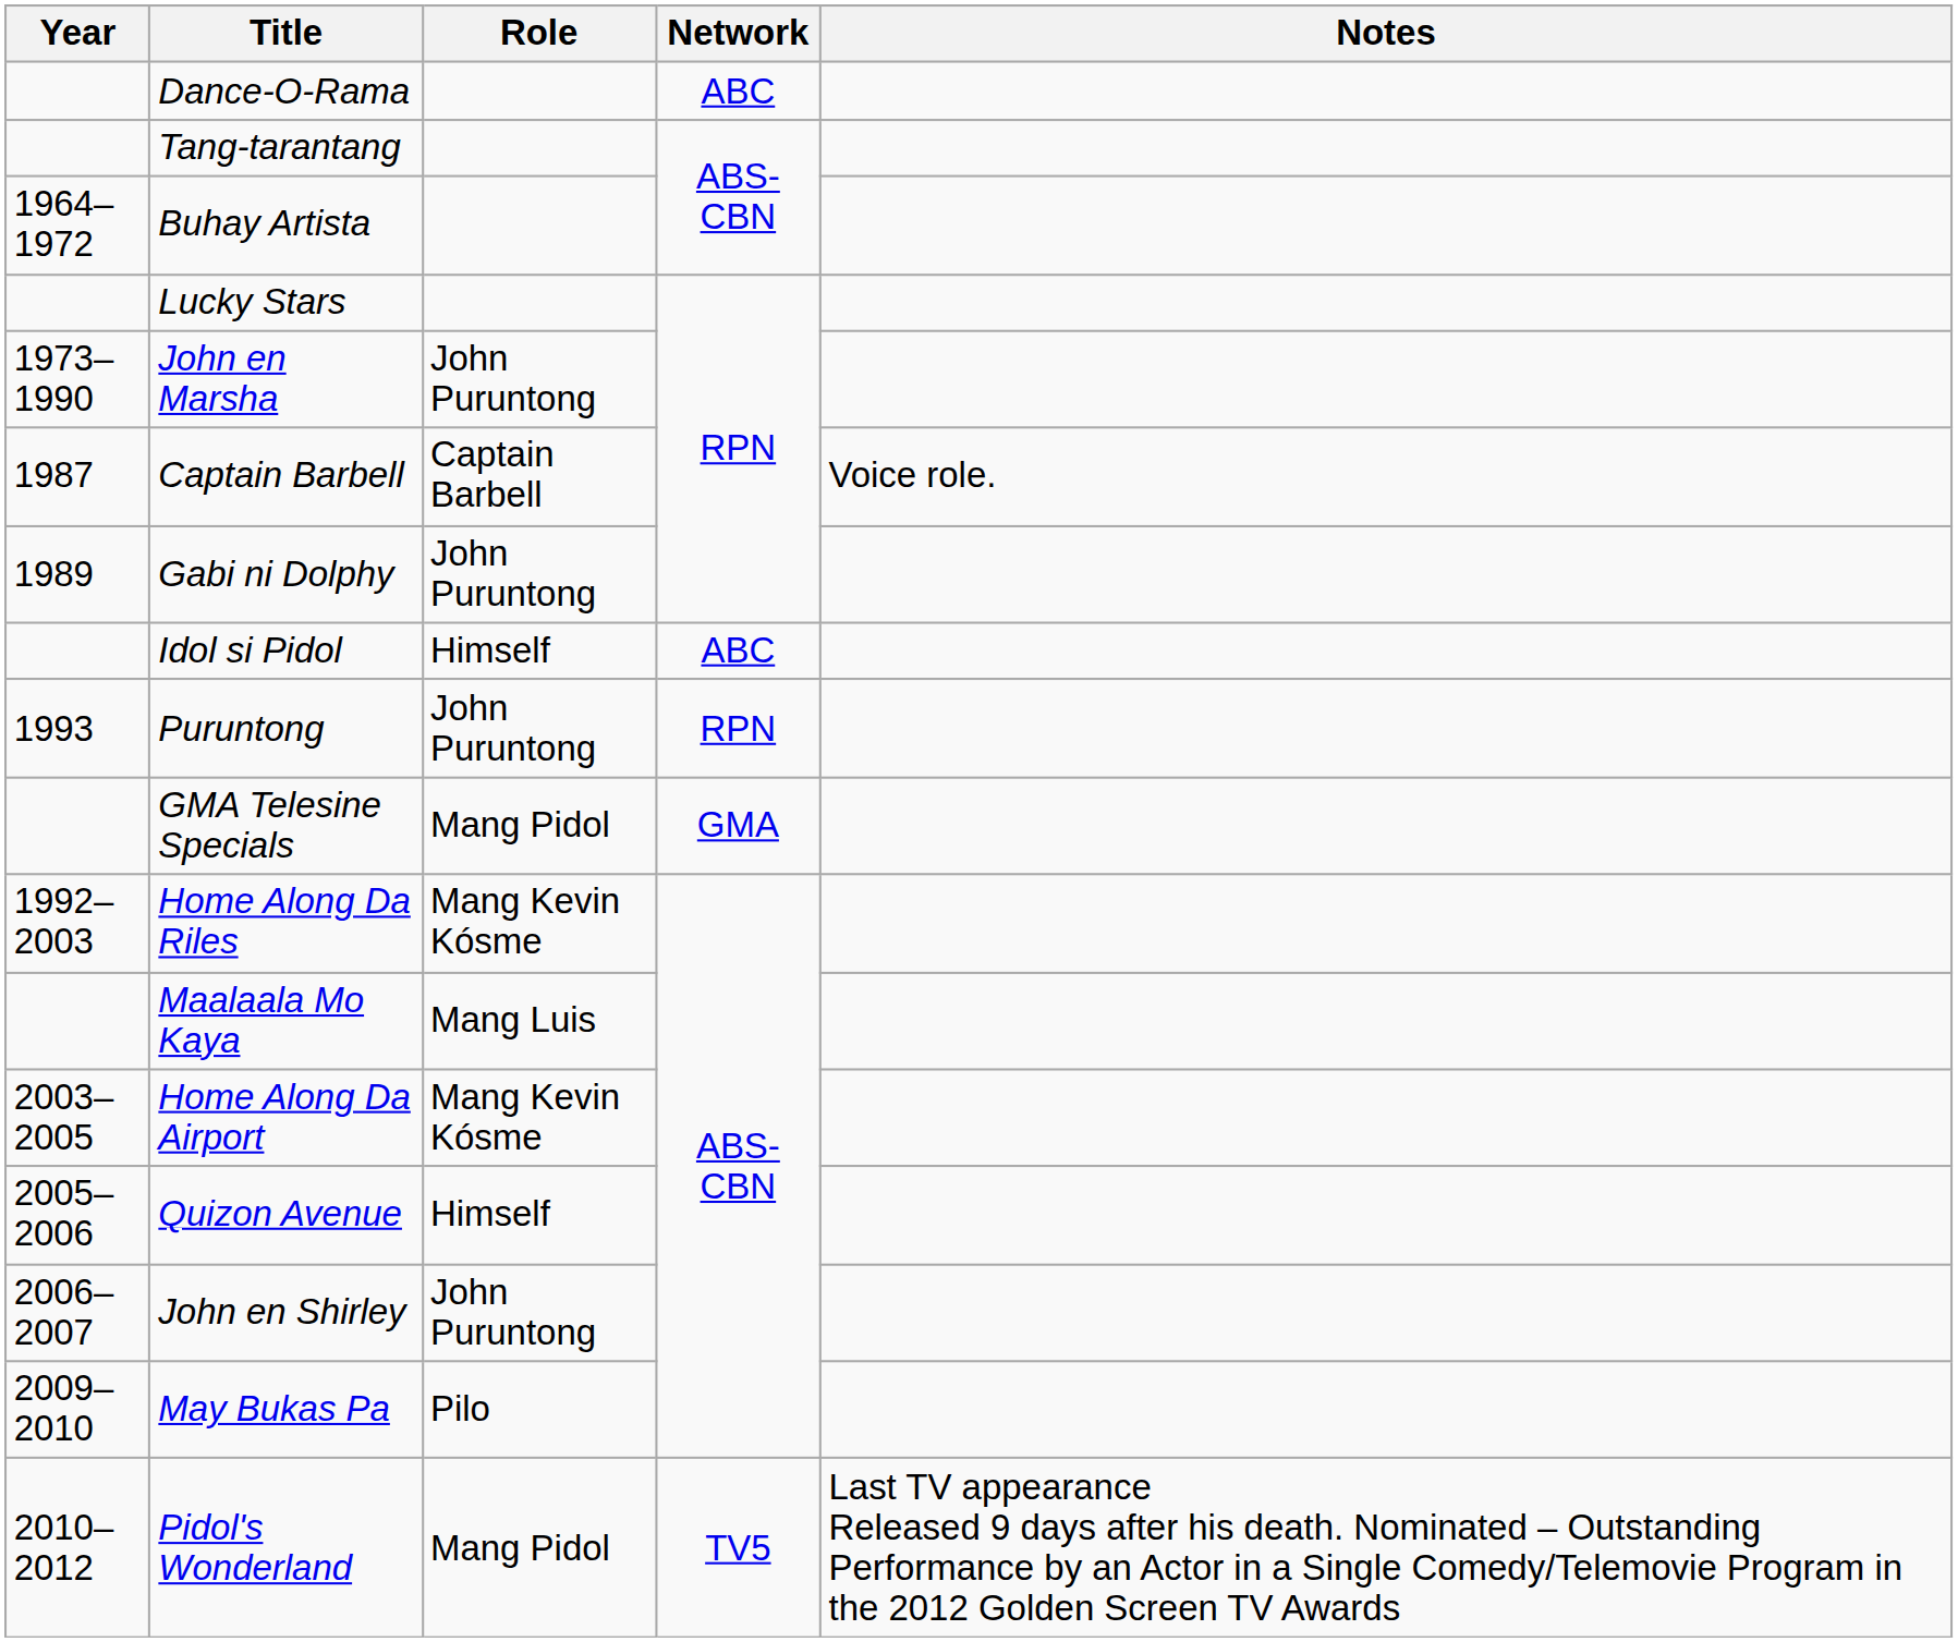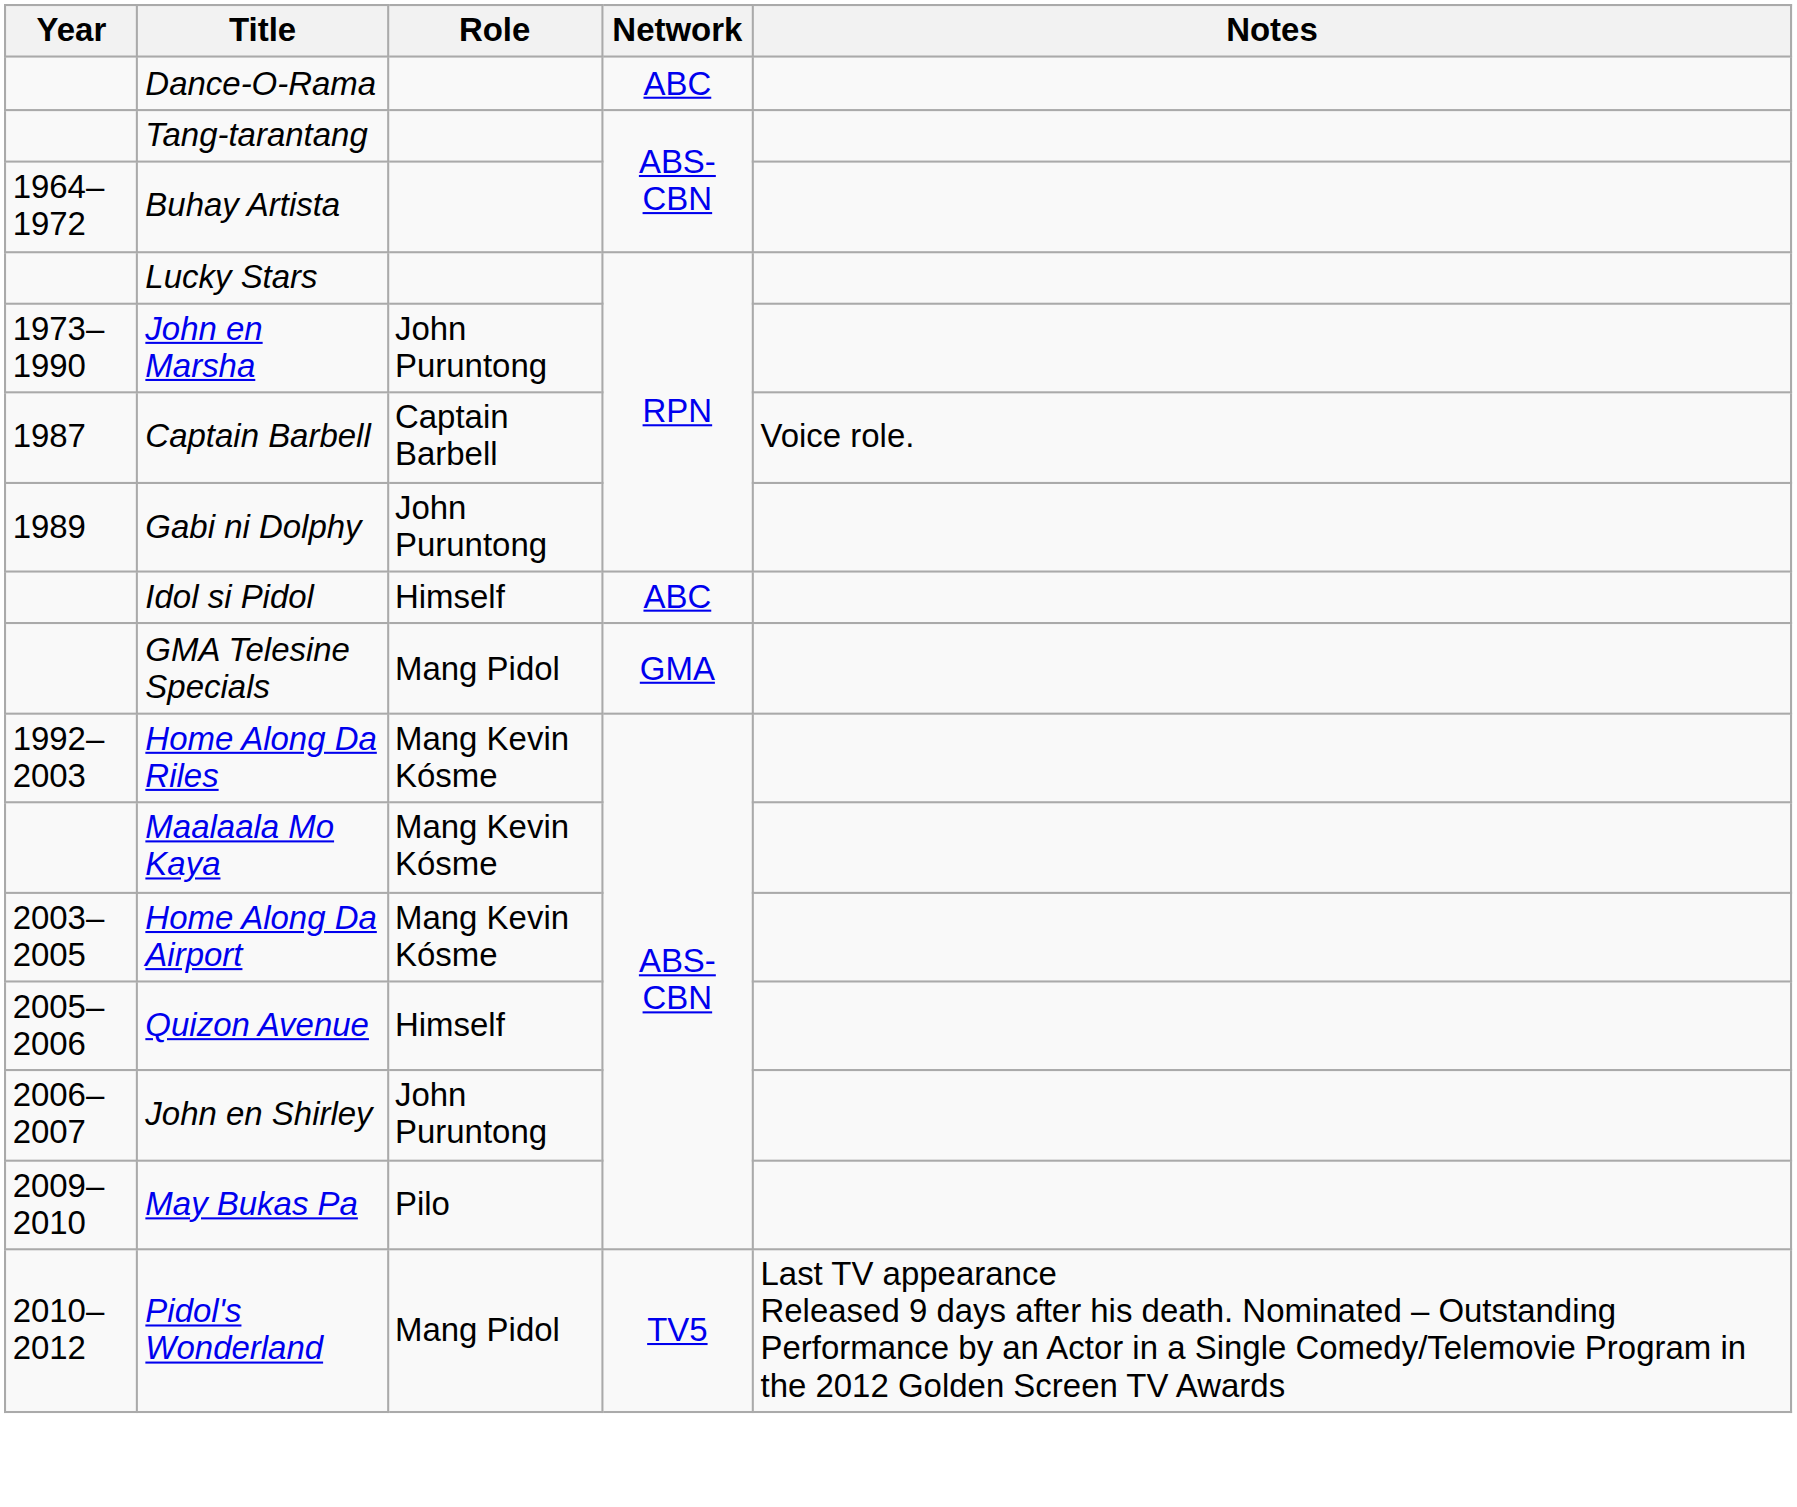- row: 1993 | Puruntong | John Puruntong | RPN
Maalaala Mo Kaya | Role: Mang Luis -> Mang Kevin Kósme
